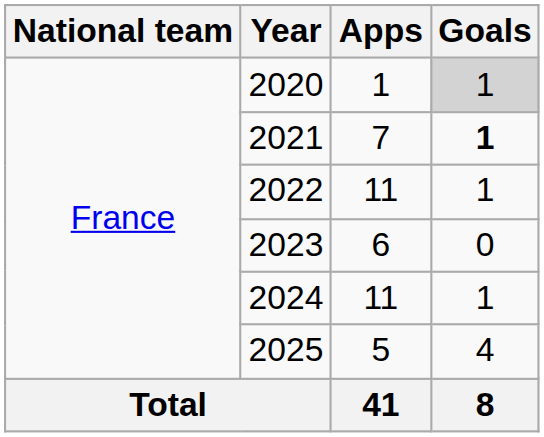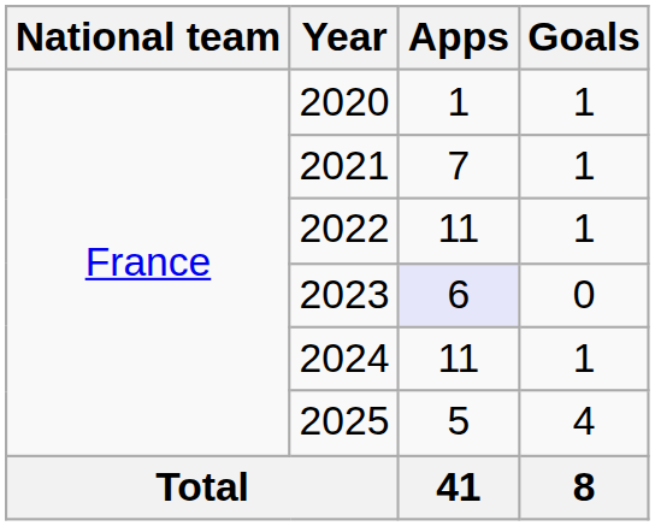2020 | Goals: lightgrey background -> no background
2021 | Goals: bold -> normal
2023 | Apps: no background -> lavender background
